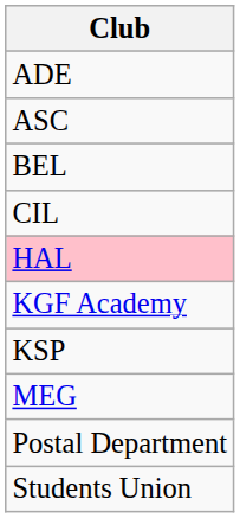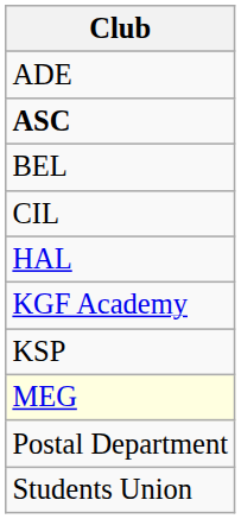row 3 | column 1: normal -> bold
row 6 | column 1: pink background -> no background
row 9 | column 1: no background -> lightyellow background
